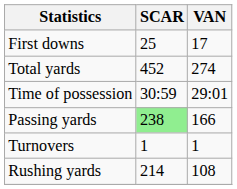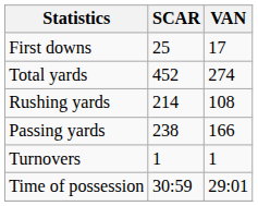rows swapped: Rushing yards <-> Time of possession
Passing yards | SCAR: lightgreen background -> no background
